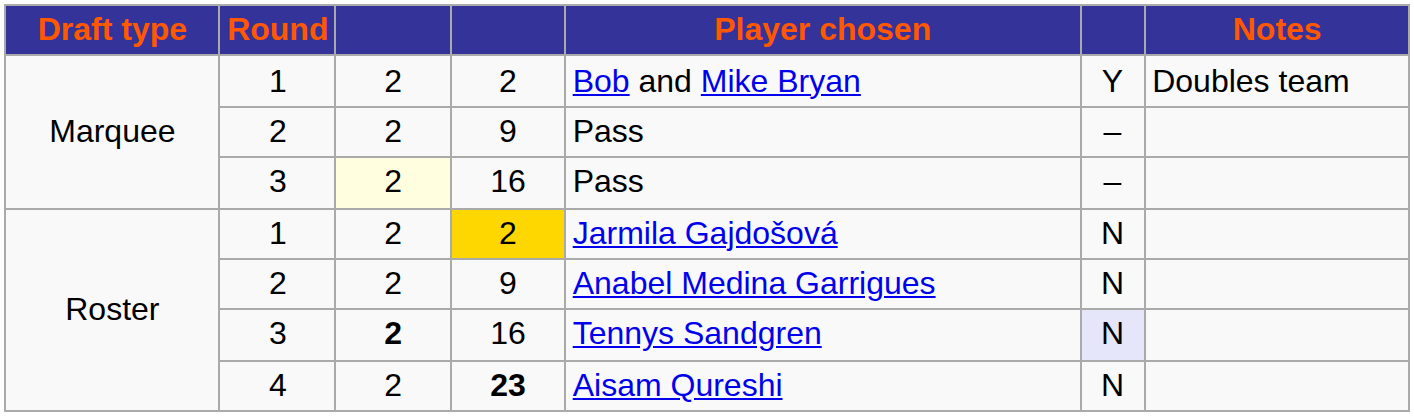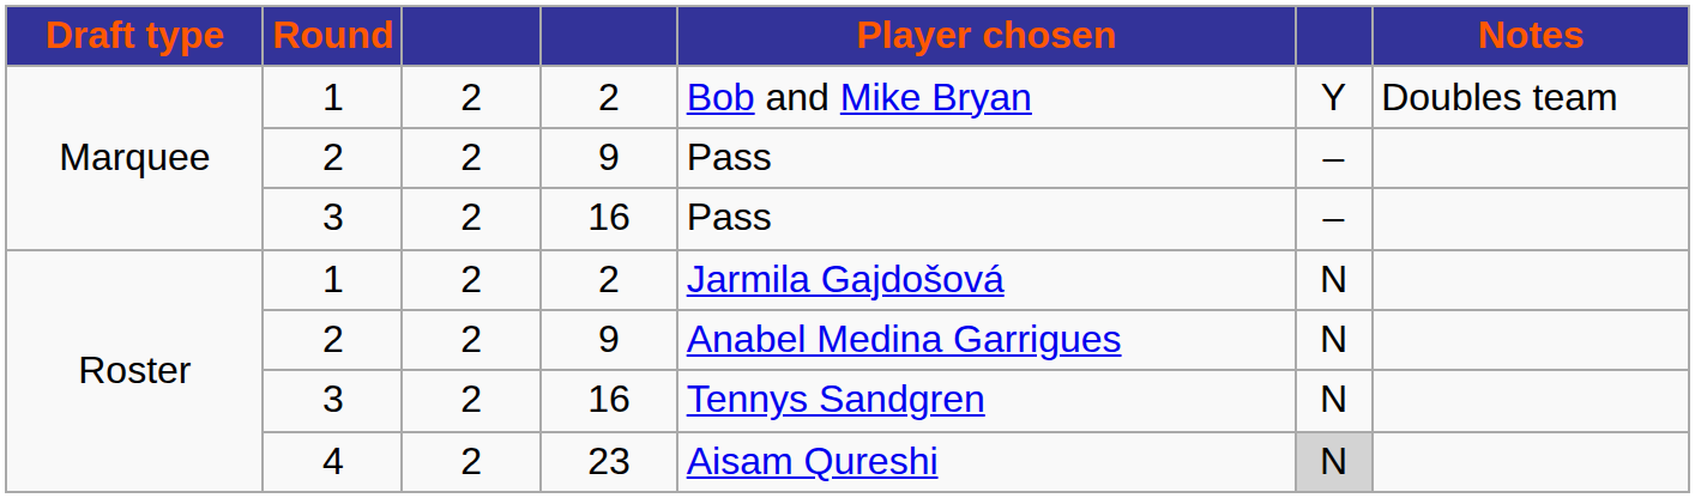Marquee / 3 | column 3: lightyellow background -> no background
Roster / 1 | column 4: gold background -> no background
Roster / 3 | column 3: bold -> normal
Roster / 3 | column 6: lavender background -> no background
4 | column 4: bold -> normal
4 | column 6: no background -> lightgrey background
